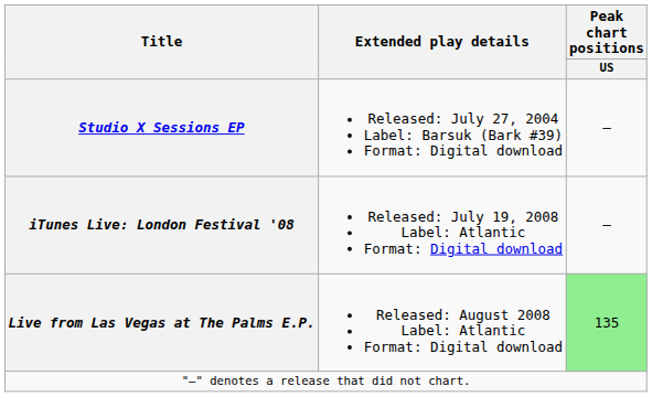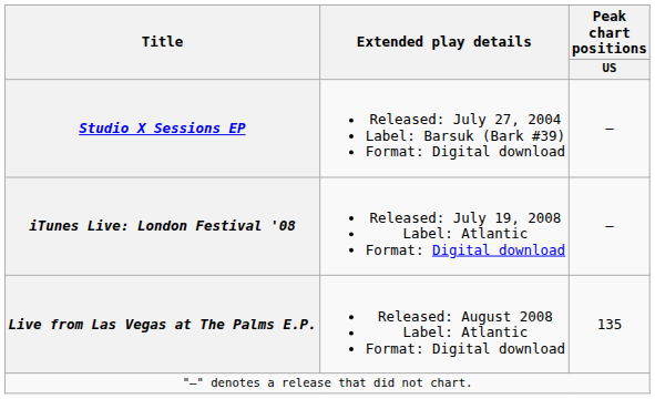Live from Las Vegas at The Palms E.P. | Peak chart positions / US: lightgreen background -> no background
